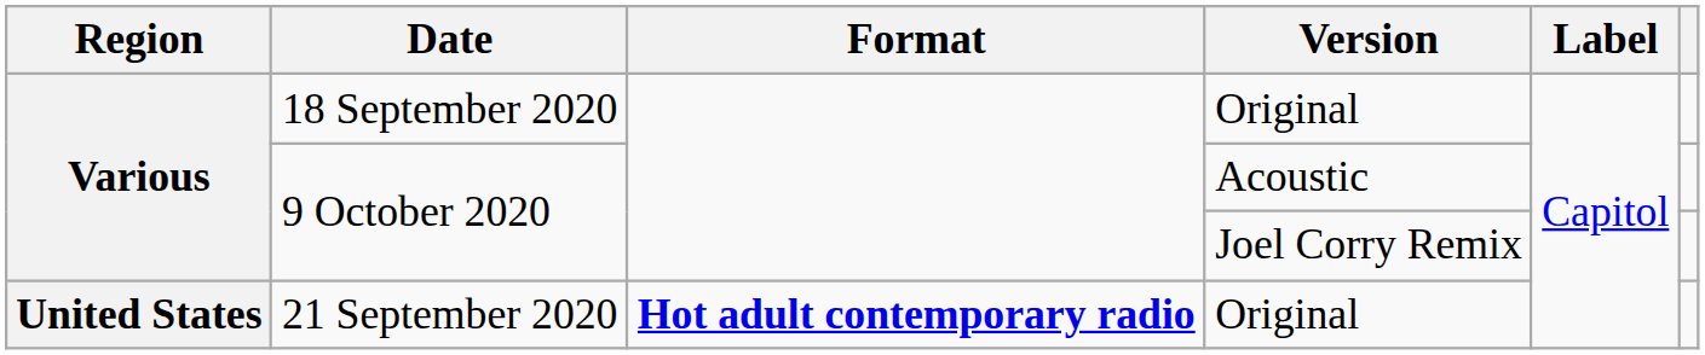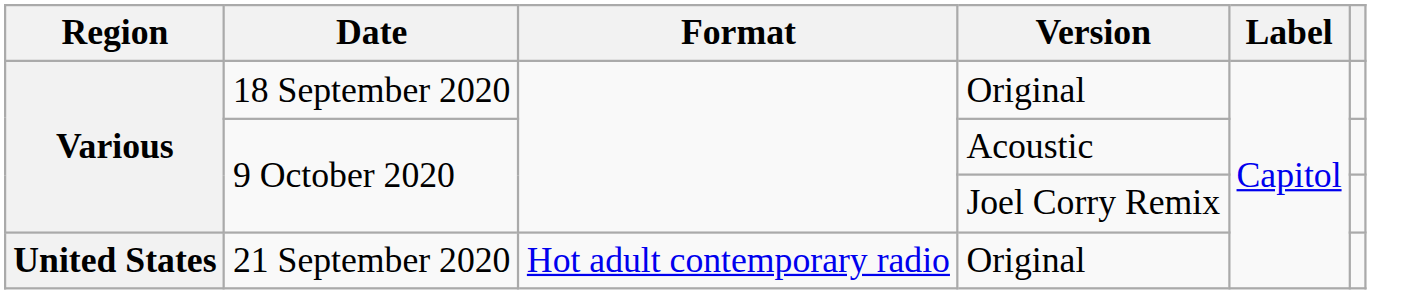21 September 2020 | Format: bold -> normal
